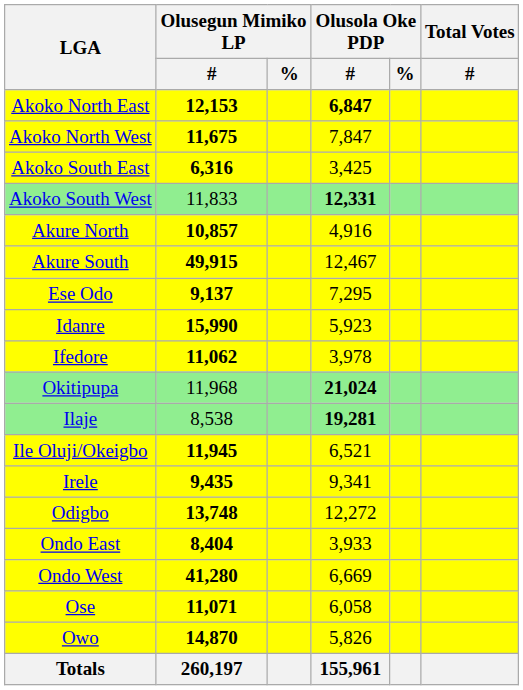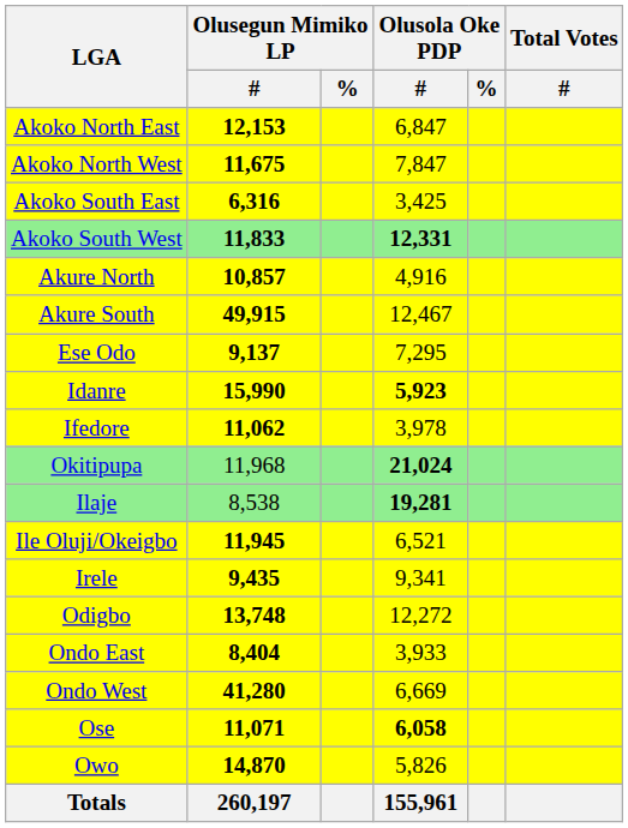Akoko North East | Olusola Oke PDP / #: bold -> normal
Akoko South West | Olusegun Mimiko LP / #: normal -> bold
Idanre | Olusola Oke PDP / #: normal -> bold
Ose | Olusola Oke PDP / #: normal -> bold
